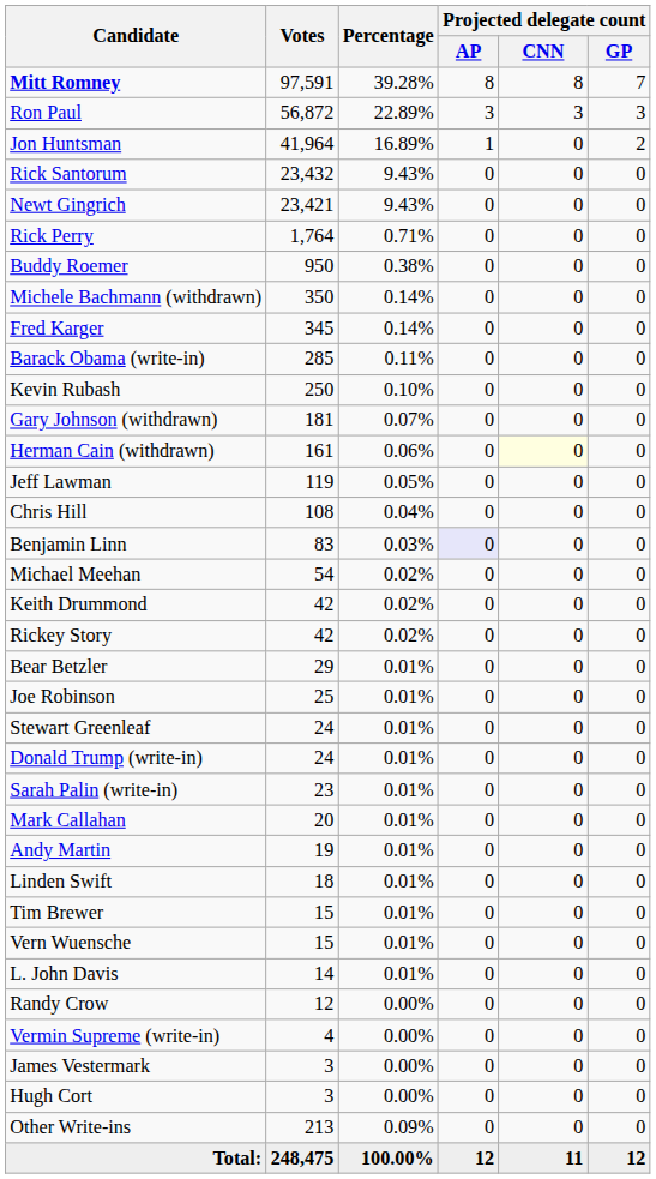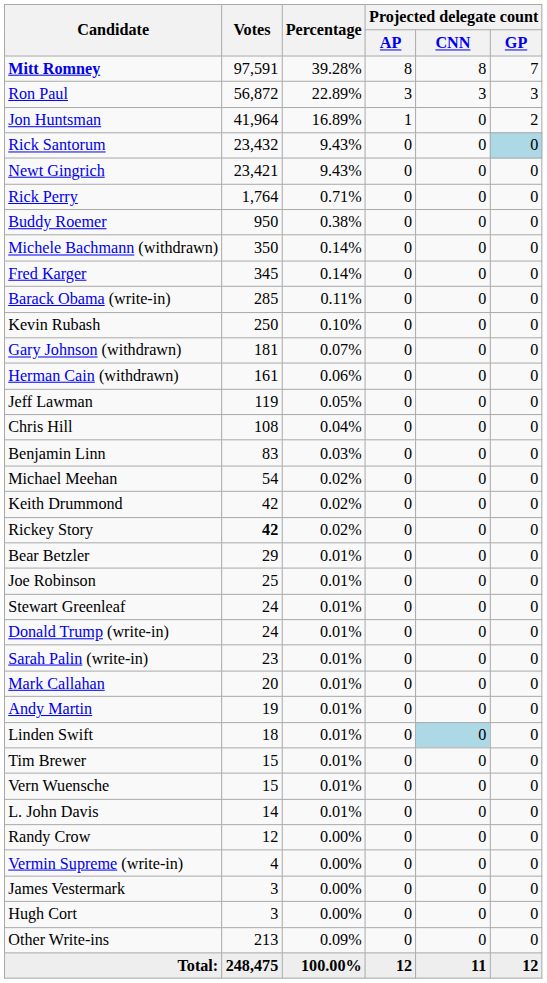Rick Santorum | Projected delegate count / GP: no background -> lightblue background
Herman Cain (withdrawn) | Projected delegate count / CNN: lightyellow background -> no background
Benjamin Linn | Projected delegate count / AP: lavender background -> no background
Rickey Story | Votes: normal -> bold
Linden Swift | Projected delegate count / CNN: no background -> lightblue background
